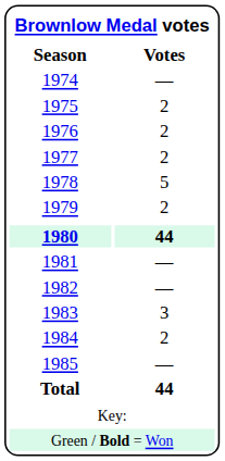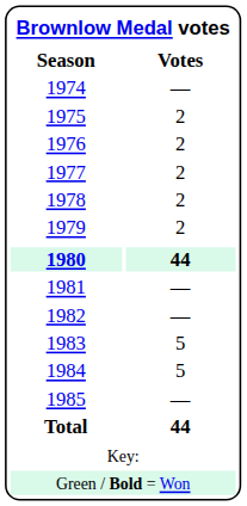1978 | Votes: 5 -> 2
1983 | Votes: 3 -> 5
1984 | Votes: 2 -> 5
